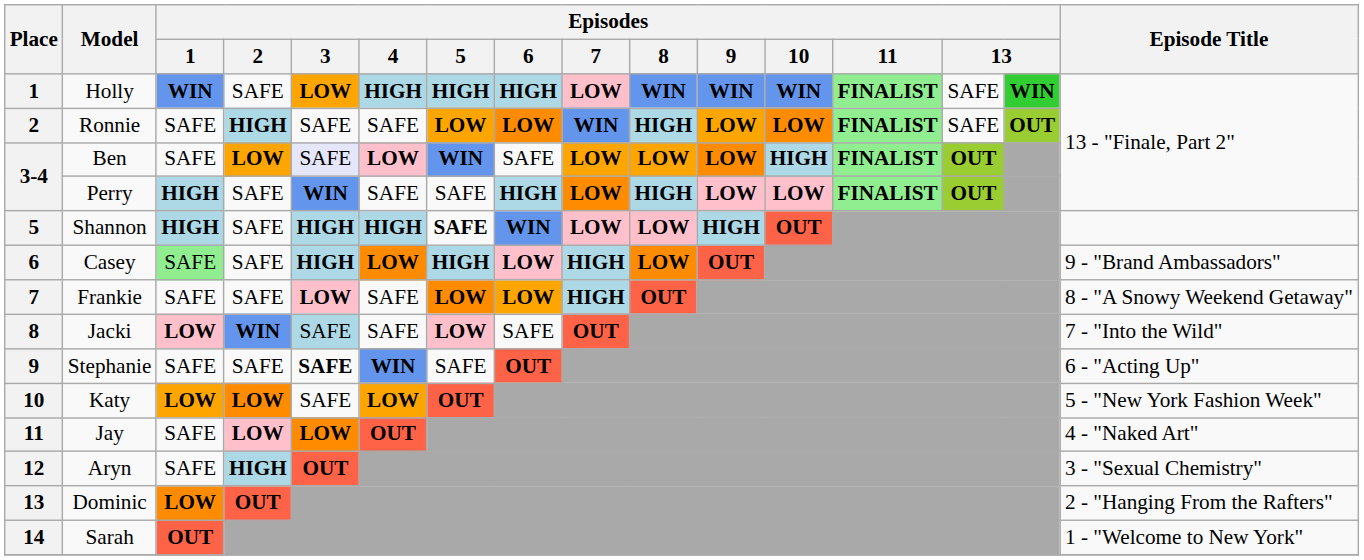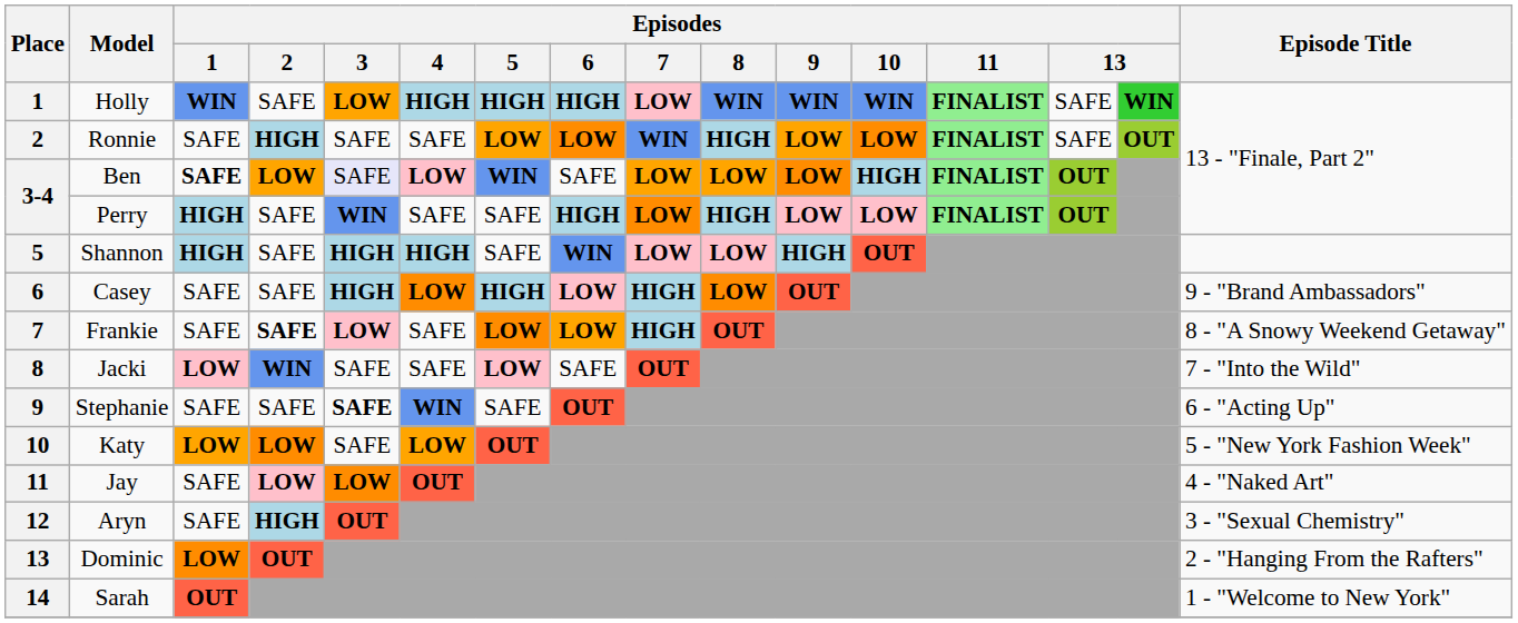Ben | Episodes / 1: normal -> bold
Shannon | Episodes / 5: bold -> normal
Casey | Episodes / 1: lightgreen background -> no background
Frankie | Episodes / 2: normal -> bold
Jacki | Episodes / 3: lightblue background -> no background
